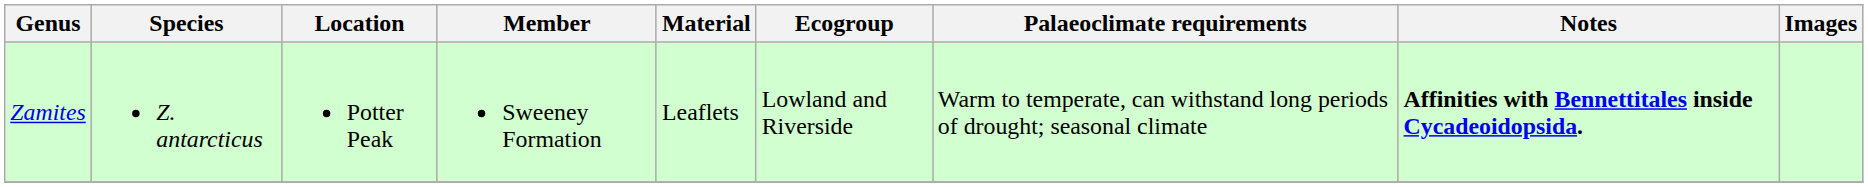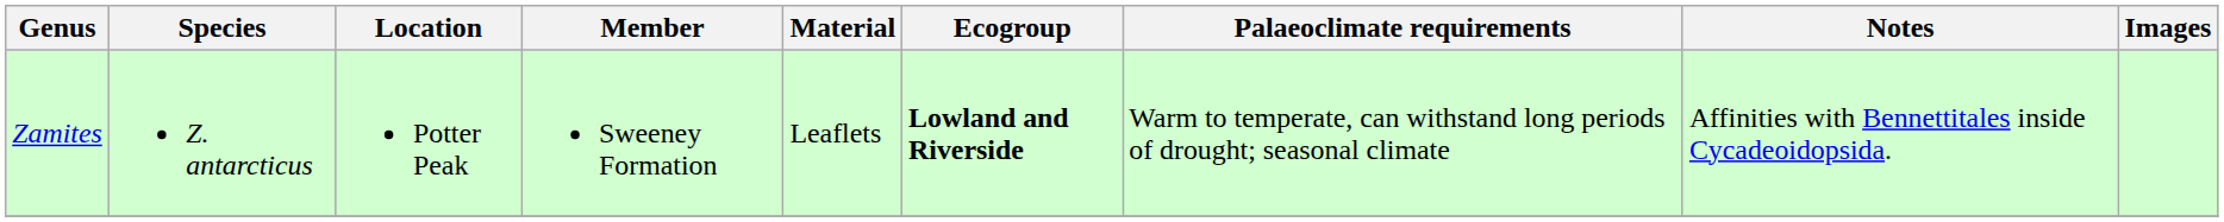Zamites | Ecogroup: normal -> bold
Zamites | Notes: bold -> normal
